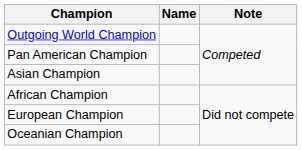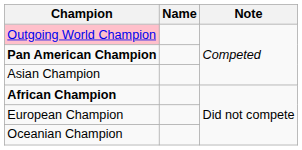Outgoing World Champion | Champion: no background -> pink background
Pan American Champion | Champion: normal -> bold
African Champion | Champion: normal -> bold
